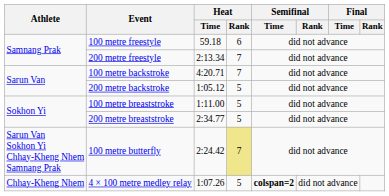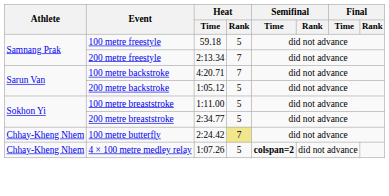100 metre freestyle | Heat / Rank: 6 -> 5
100 metre butterfly | Athlete: Sarun Van Sokhon Yi Chhay-Kheng Nhem Samnang Prak -> Chhay-Kheng Nhem
